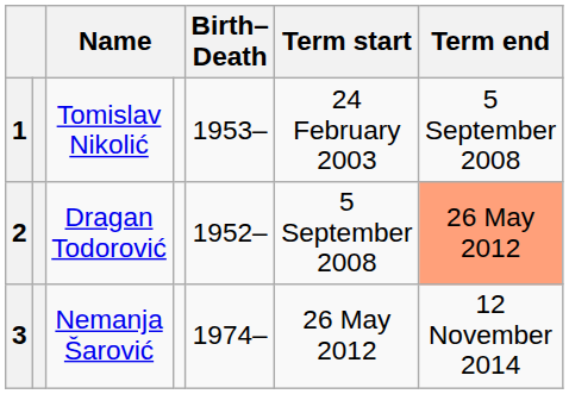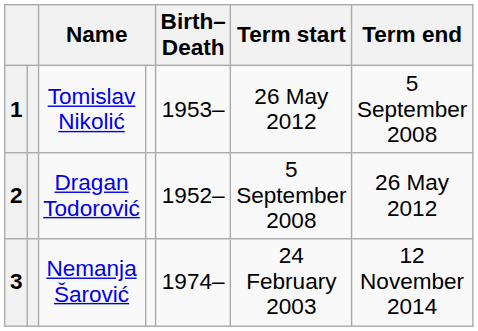1 | Term start: 24 February 2003 -> 26 May 2012
2 | Term end: lightsalmon background -> no background
3 | Term start: 26 May 2012 -> 24 February 2003
